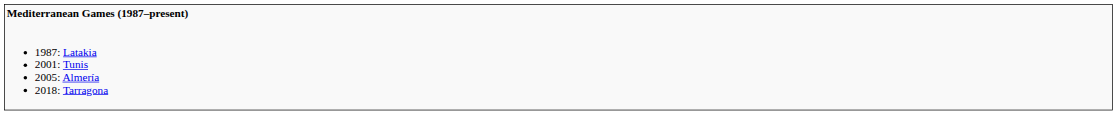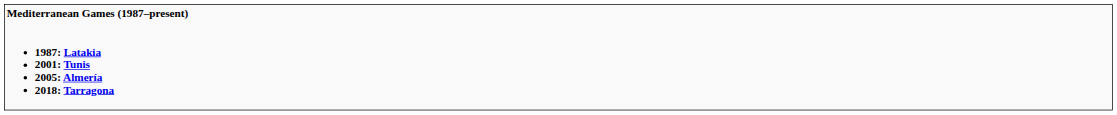row 2 | column 1: normal -> bold
